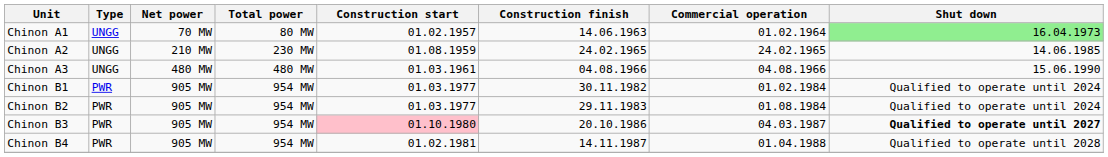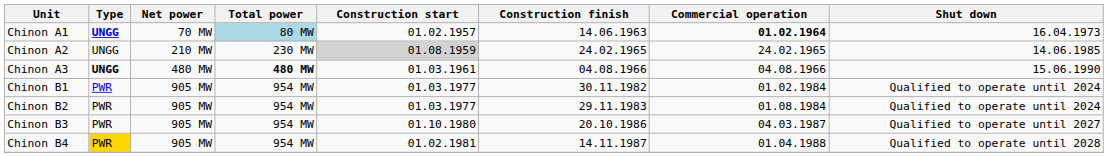Chinon A1 | Type: normal -> bold
Chinon A1 | Total power: no background -> lightblue background
Chinon A1 | Commercial operation: normal -> bold
Chinon A1 | Shut down: lightgreen background -> no background
Chinon A2 | Construction start: no background -> lightgrey background
Chinon A3 | Type: normal -> bold
Chinon A3 | Total power: normal -> bold
Chinon B3 | Construction start: pink background -> no background
Chinon B3 | Shut down: bold -> normal
Chinon B4 | Type: no background -> gold background
